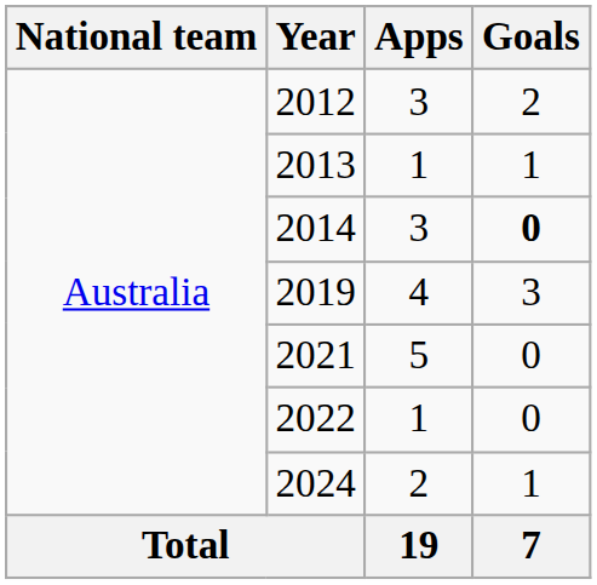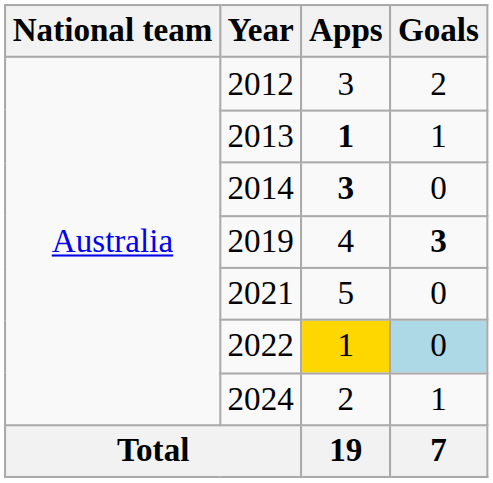2013 | Apps: normal -> bold
2014 | Apps: normal -> bold
2014 | Goals: bold -> normal
2019 | Goals: normal -> bold
2022 | Apps: no background -> gold background
2022 | Goals: no background -> lightblue background
